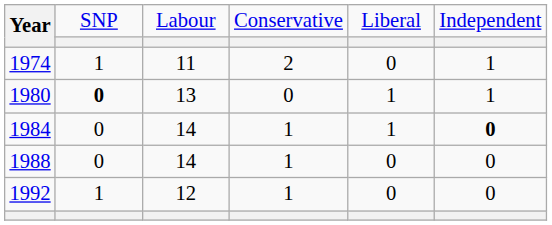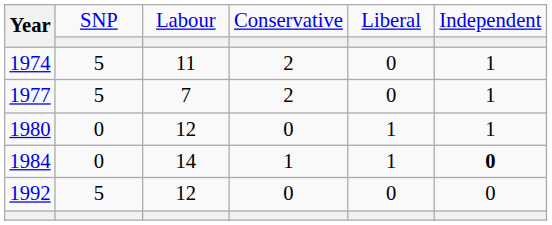1974 | column 2: 1 -> 5
+ row: 1977 | 5 | 7 | 2 | 0 | 1
1980 | column 2: bold -> normal
1980 | column 3: 13 -> 12
- row: 1988 | 0 | 14 | 1 | 0 | 0
1992 | column 2: 1 -> 5
1992 | column 4: 1 -> 0
